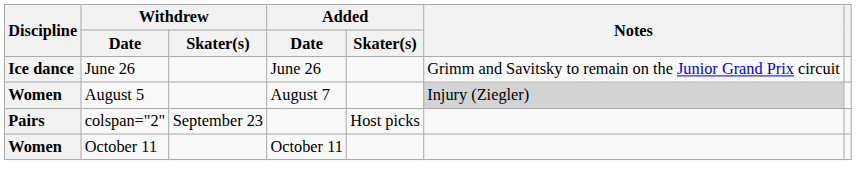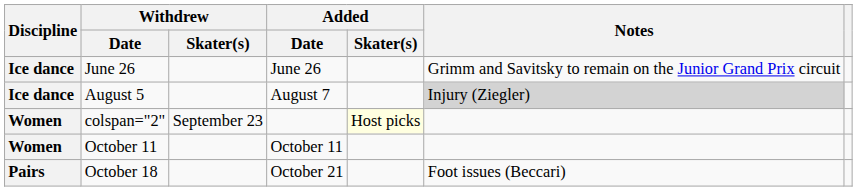August 5 | Discipline: Women -> Ice dance
colspan="2" | Discipline: Pairs -> Women
colspan="2" | Added / Skater(s): no background -> lightyellow background
+ row: Pairs | October 18 | October 21 | Foot issues (Beccari)
